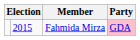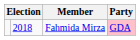Fahmida Mirza | column 2: 2015 -> 2018
